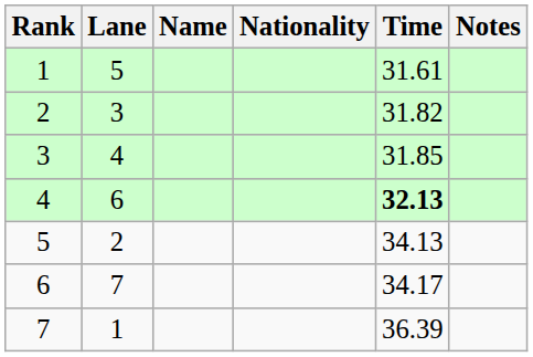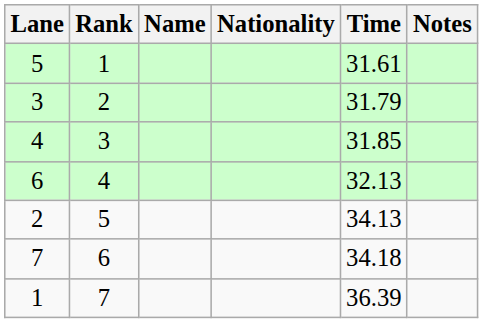columns swapped: Rank <-> Lane
row 3 | Time: 31.82 -> 31.79
row 5 | Time: bold -> normal
row 7 | Time: 34.17 -> 34.18
